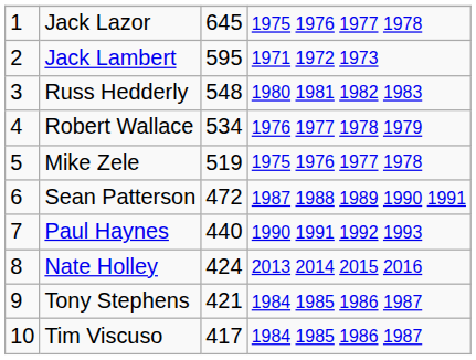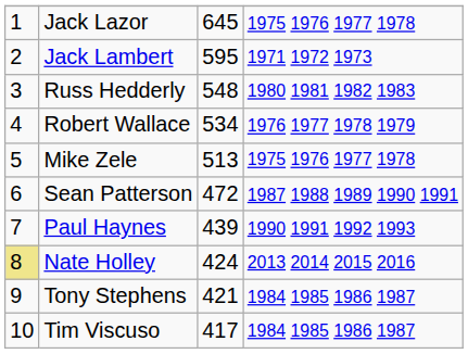Mike Zele | column 3: 519 -> 513
Paul Haynes | column 3: 440 -> 439
Nate Holley | column 1: no background -> khaki background
